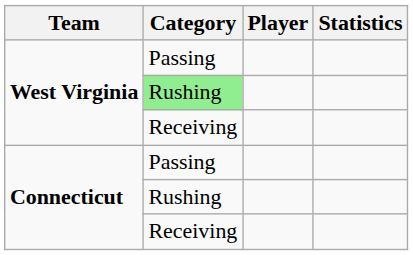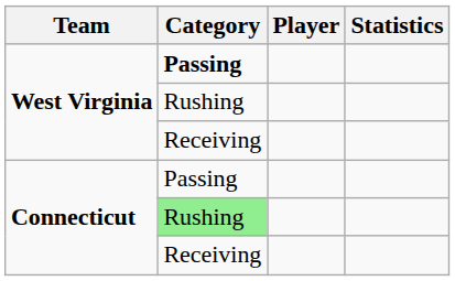West Virginia / Passing | Category: normal -> bold
West Virginia / Rushing | Category: lightgreen background -> no background
Connecticut / Rushing | Category: no background -> lightgreen background
